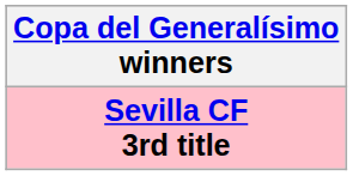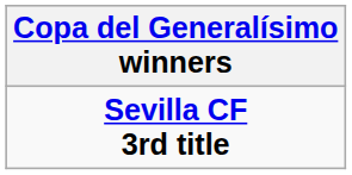row 2 | column 1: pink background -> no background
